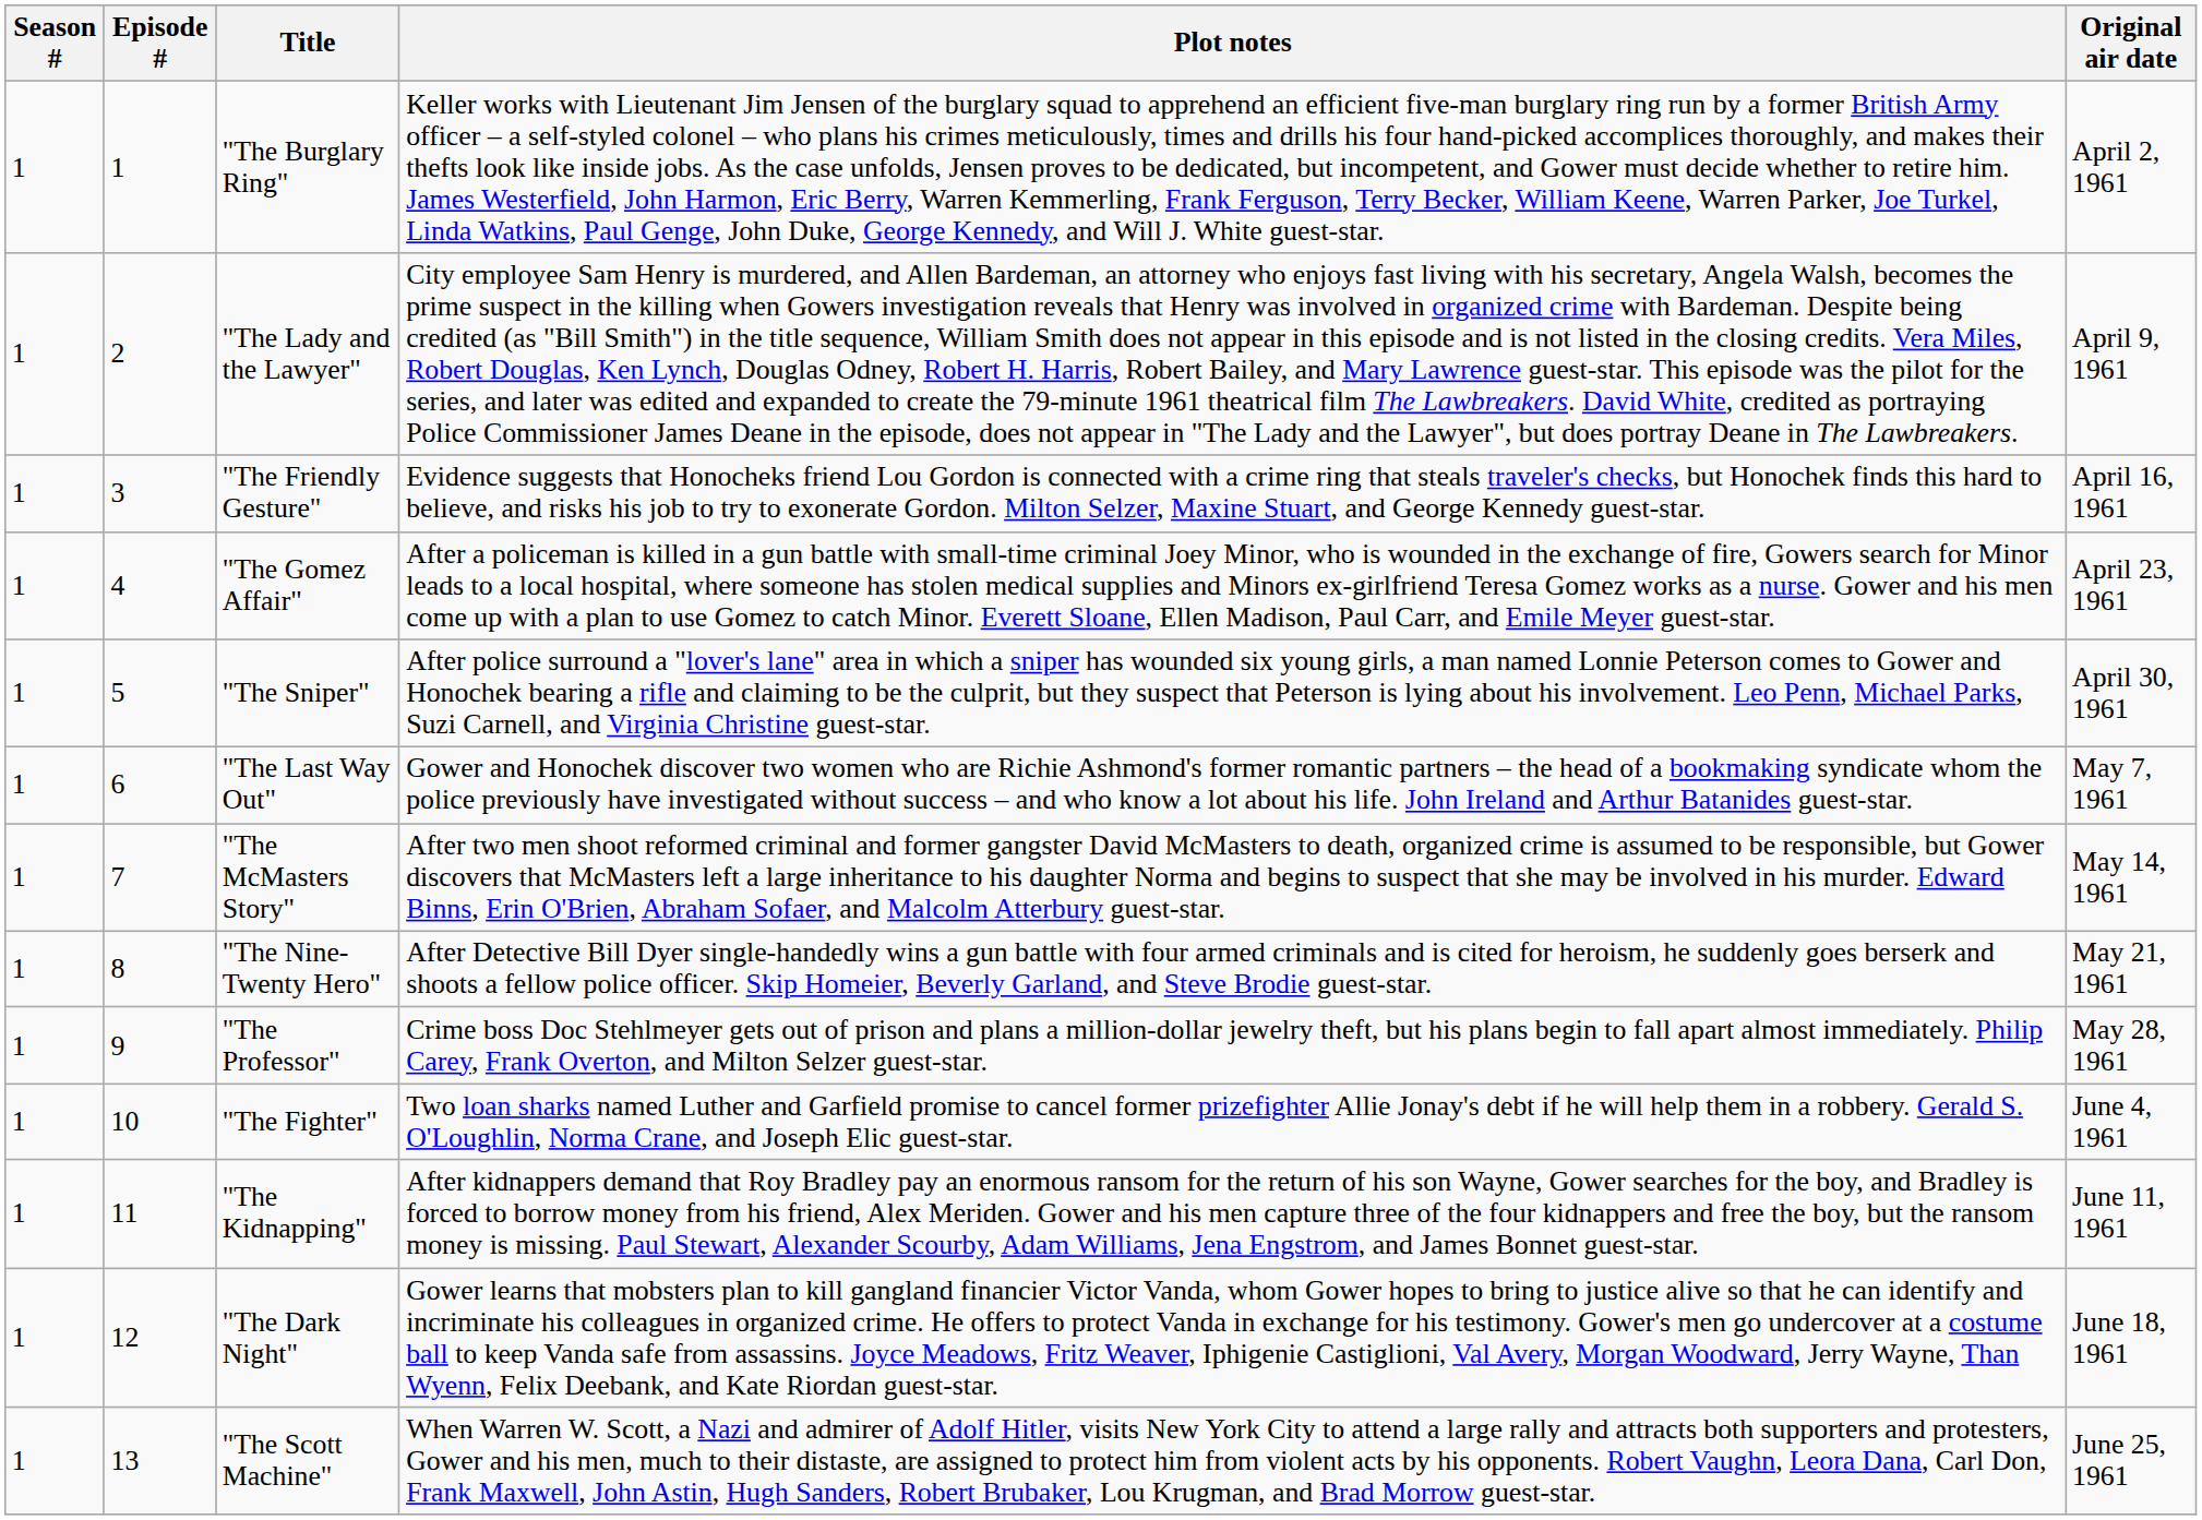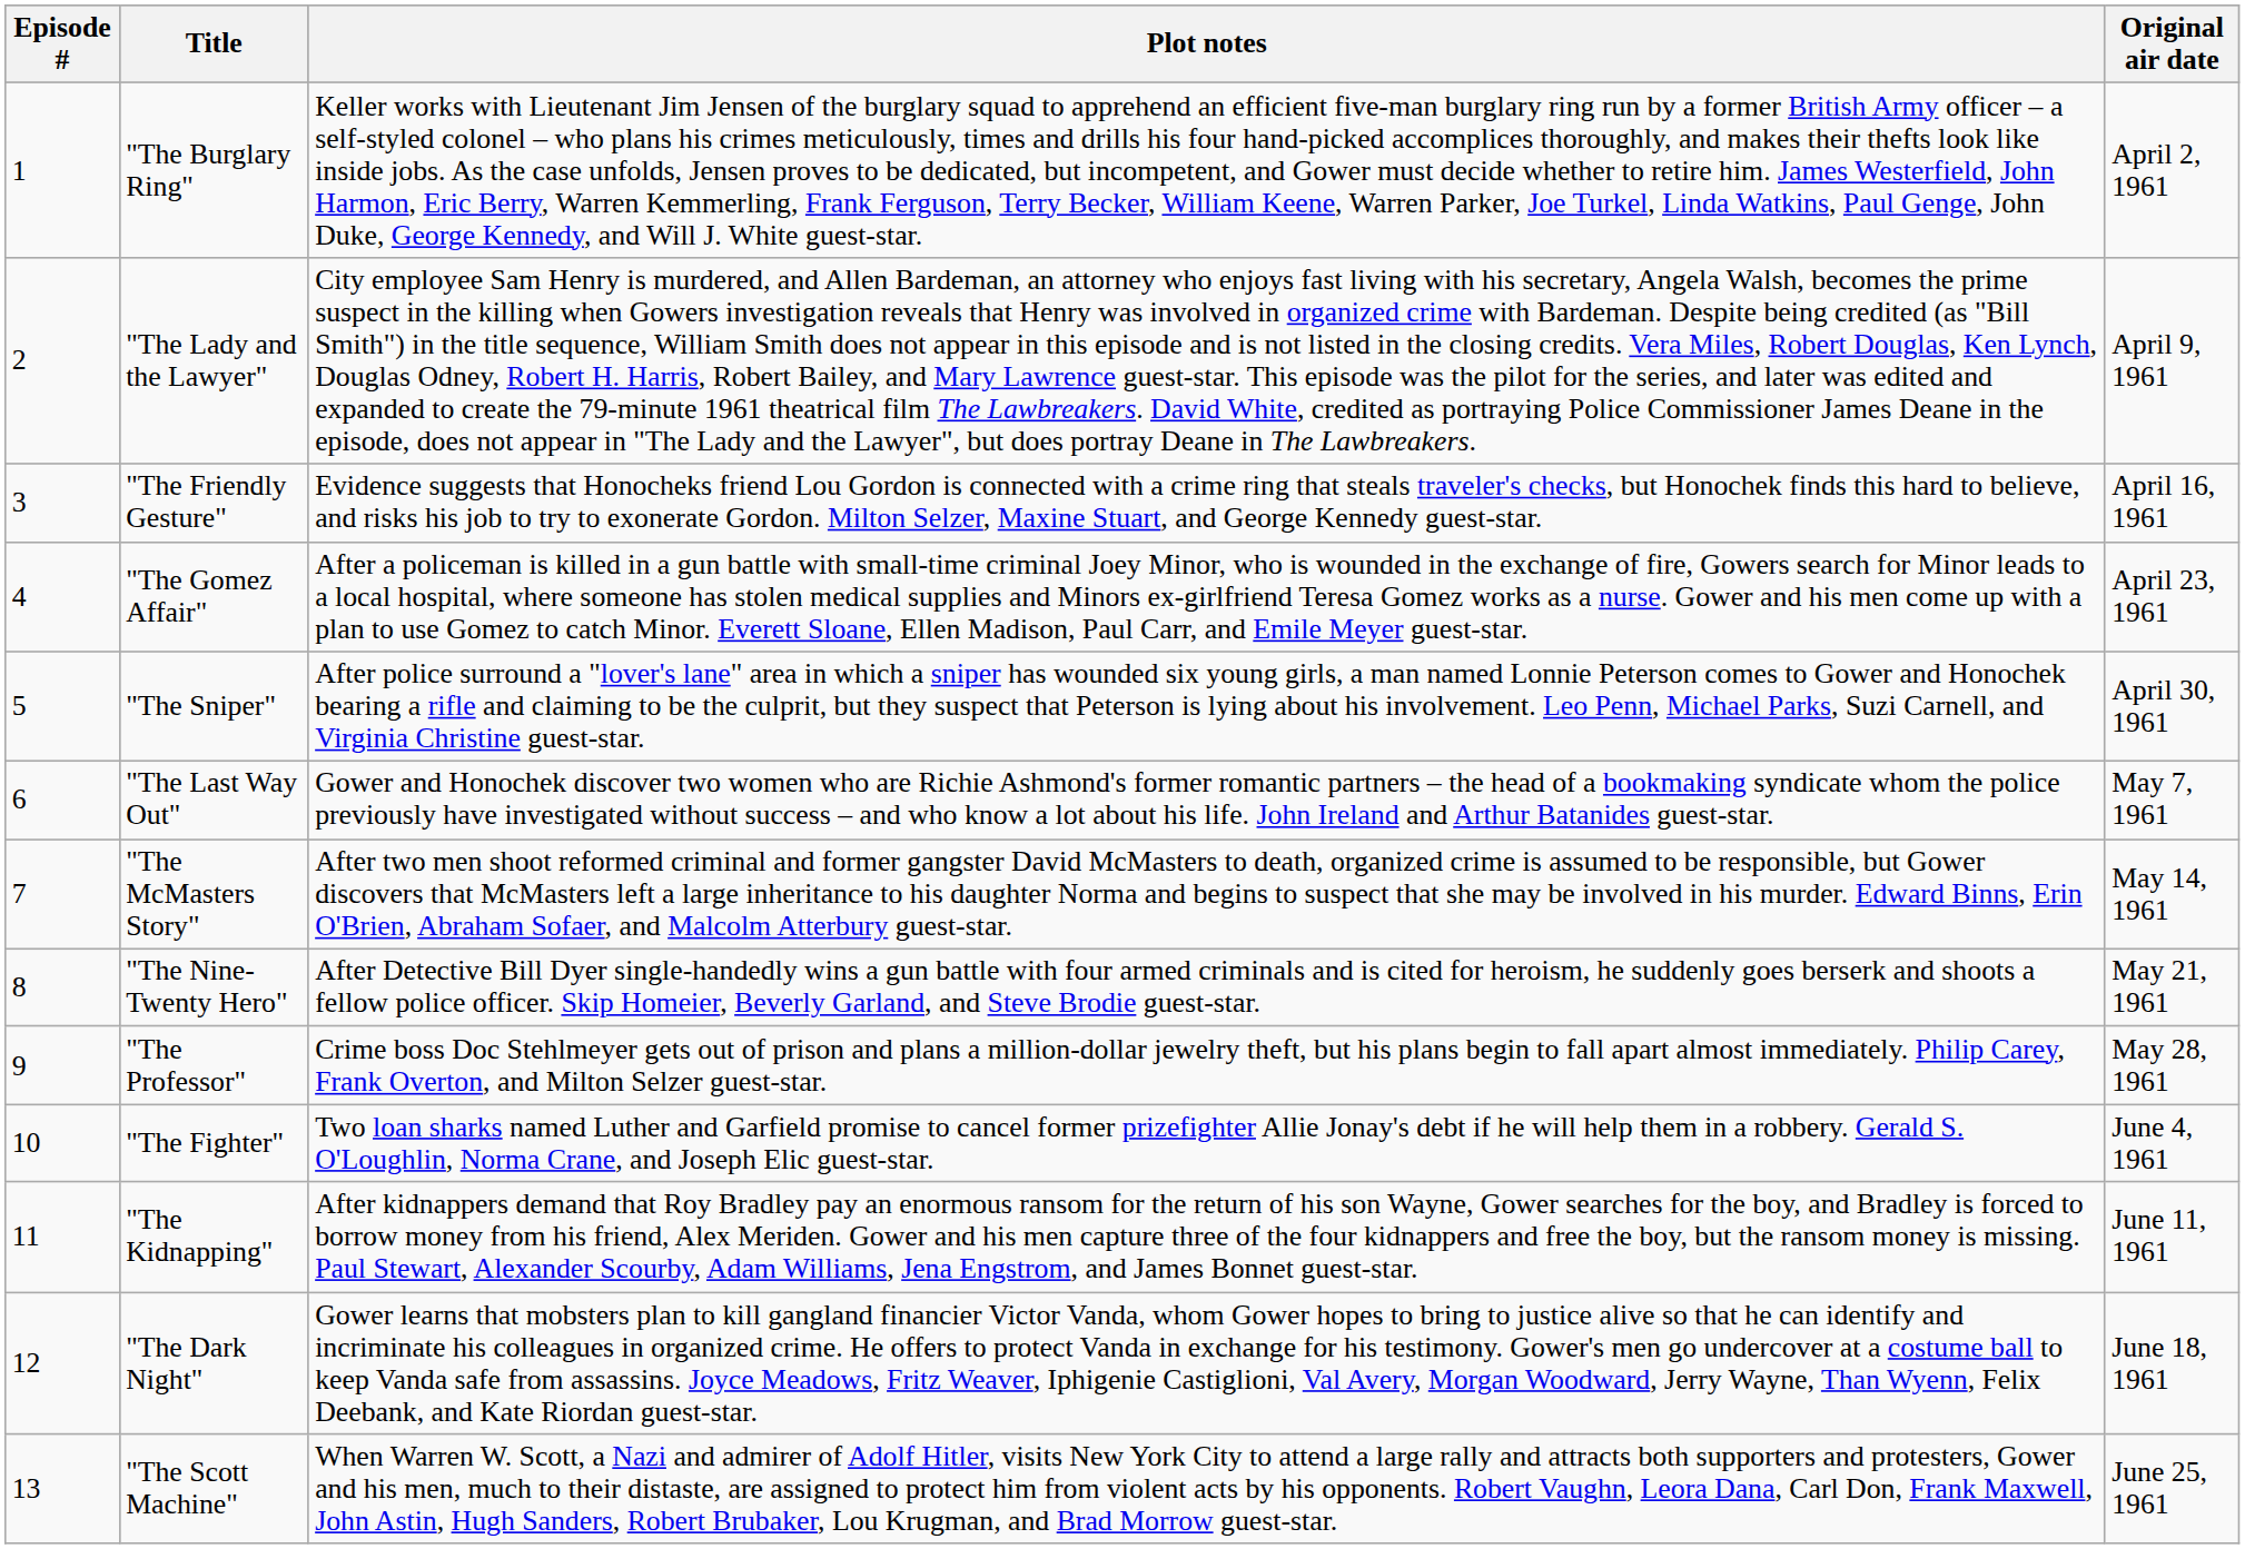- column: Season # | 1 | 1 | 1 | 1 | 1 | 1 | 1 | 1 | 1 | 1 | 1 | 1 | 1
